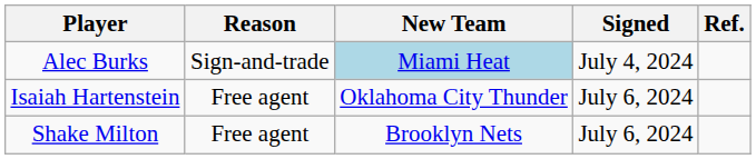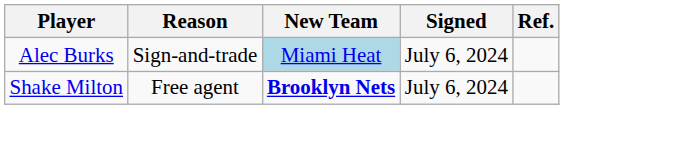Alec Burks | Signed: July 4, 2024 -> July 6, 2024
- row: Isaiah Hartenstein | Free agent | Oklahoma City Thunder | July 6, 2024
Shake Milton | New Team: normal -> bold
